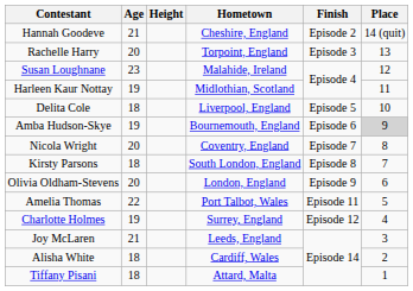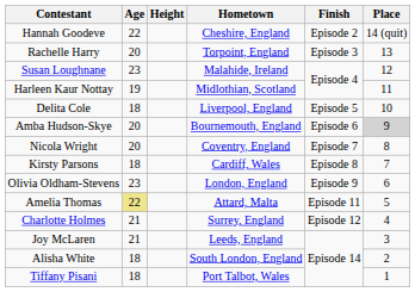Hannah Goodeve | Age: 21 -> 22
Amba Hudson-Skye | Age: 19 -> 20
Kirsty Parsons | Hometown: South London, England -> Cardiff, Wales
Olivia Oldham-Stevens | Age: 20 -> 23
Amelia Thomas | Age: no background -> khaki background
Amelia Thomas | Hometown: Port Talbot, Wales -> Attard, Malta
Charlotte Holmes | Age: 19 -> 21
Alisha White | Hometown: Cardiff, Wales -> South London, England
Tiffany Pisani | Hometown: Attard, Malta -> Port Talbot, Wales
